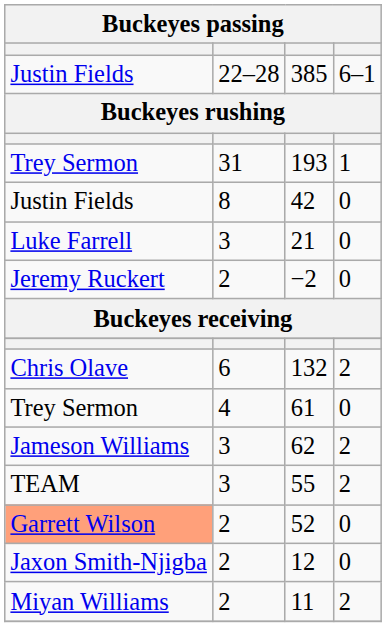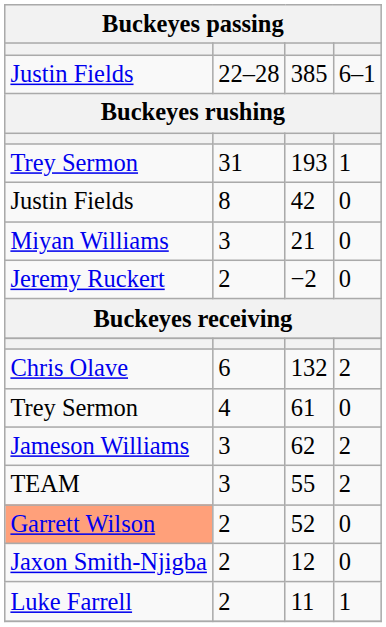21 | column 1: Luke Farrell -> Miyan Williams
11 | column 1: Miyan Williams -> Luke Farrell
11 | column 4: 2 -> 1
